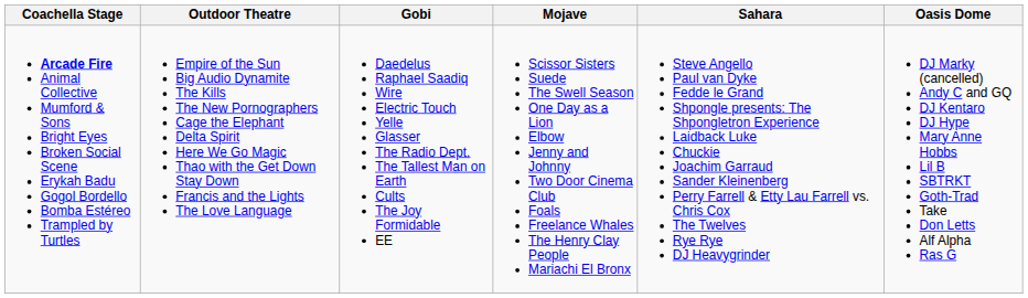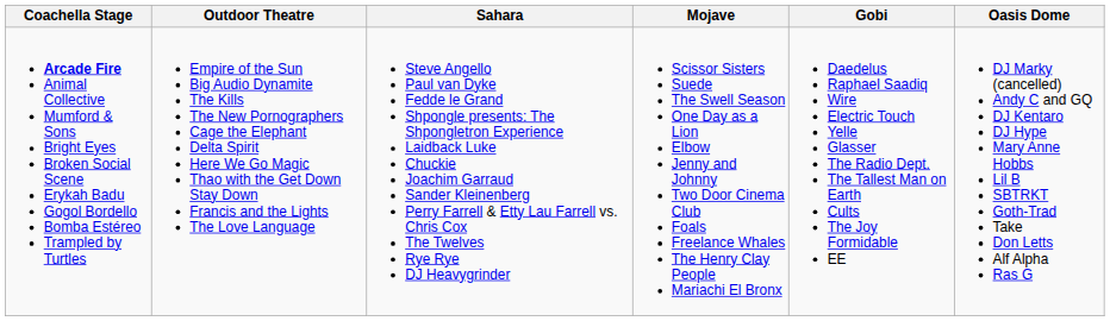columns swapped: Gobi <-> Sahara
